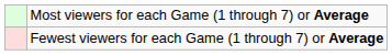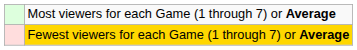row 2 | column 2: no background -> gold background
